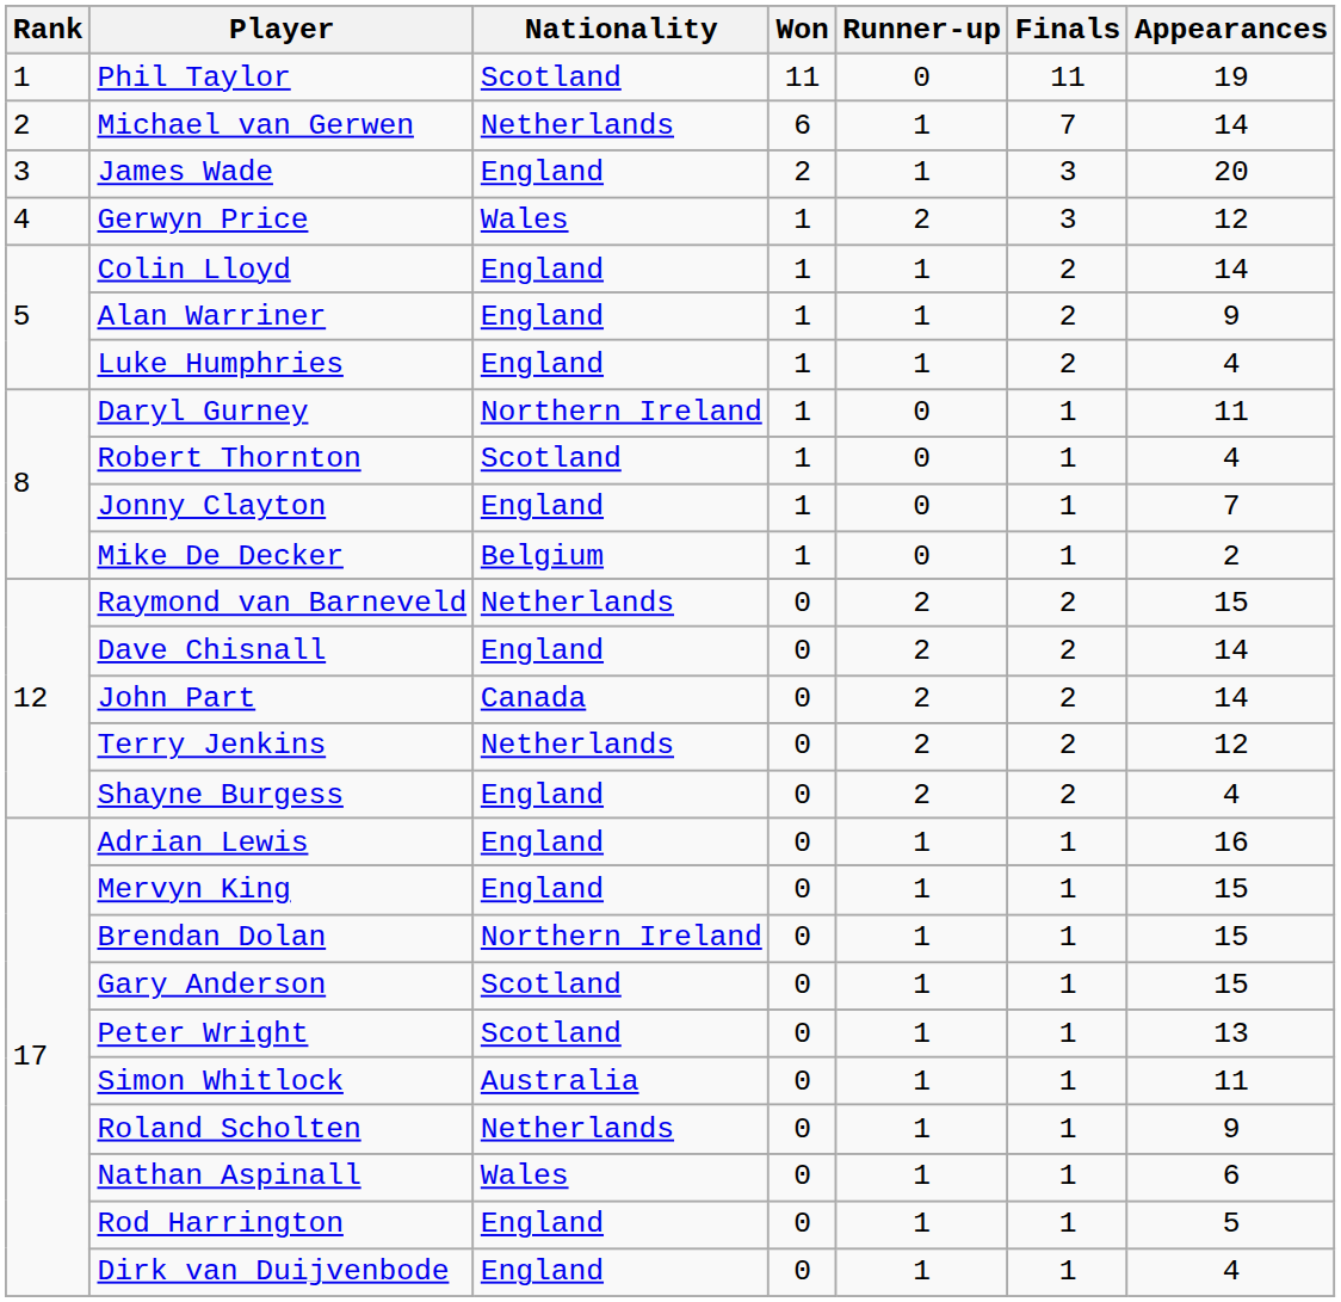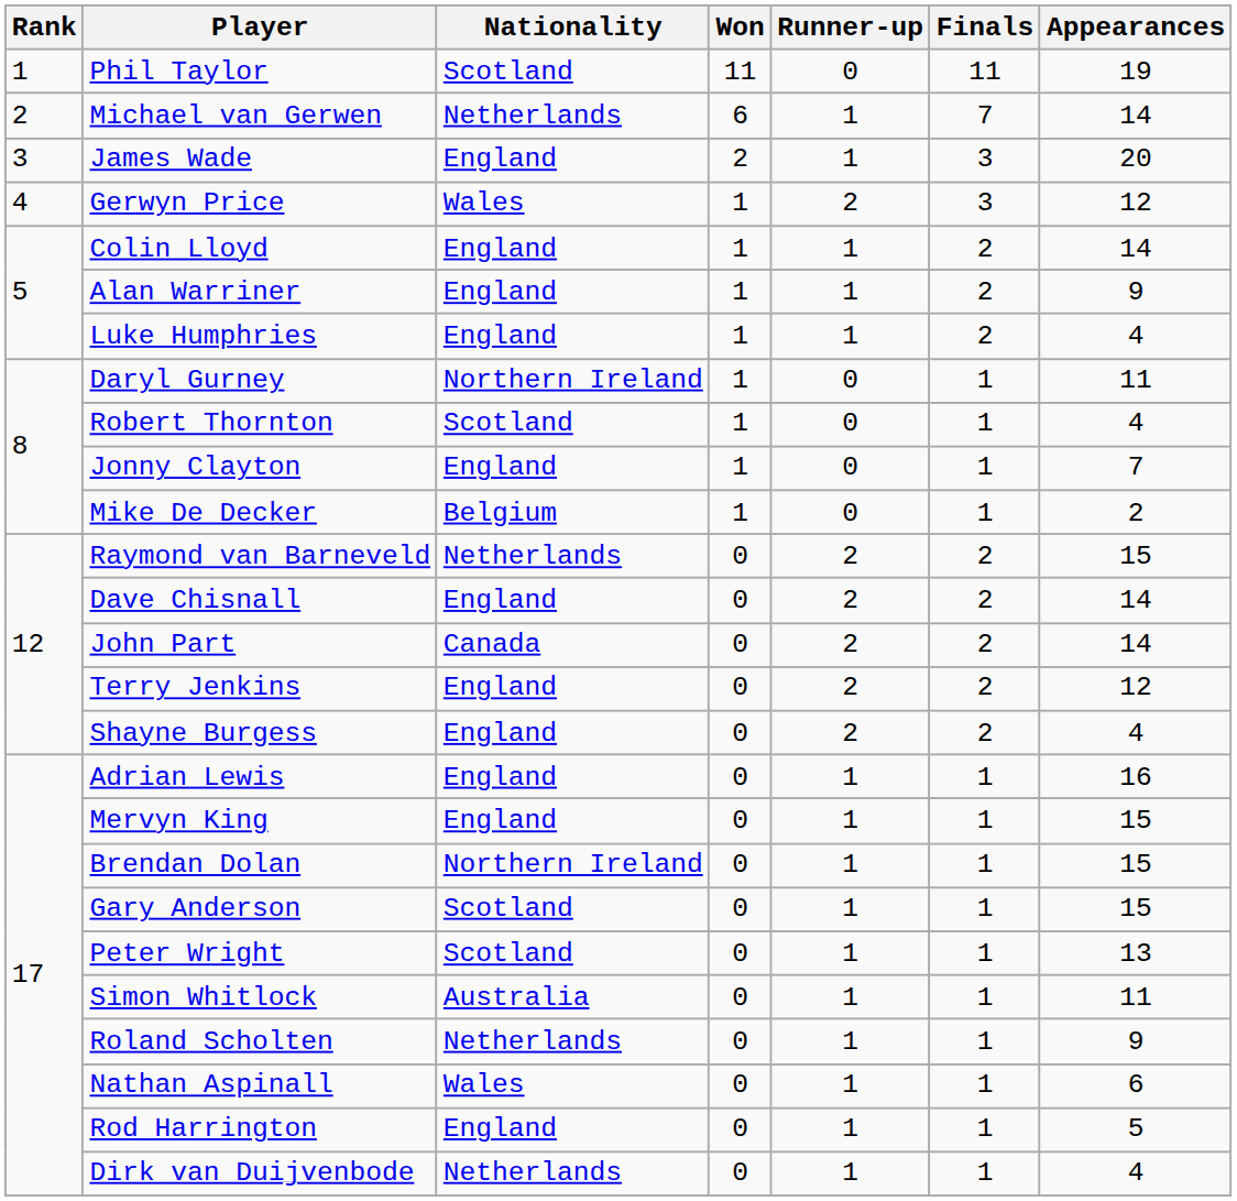Terry Jenkins | Nationality: Netherlands -> England
Dirk van Duijvenbode | Nationality: England -> Netherlands
